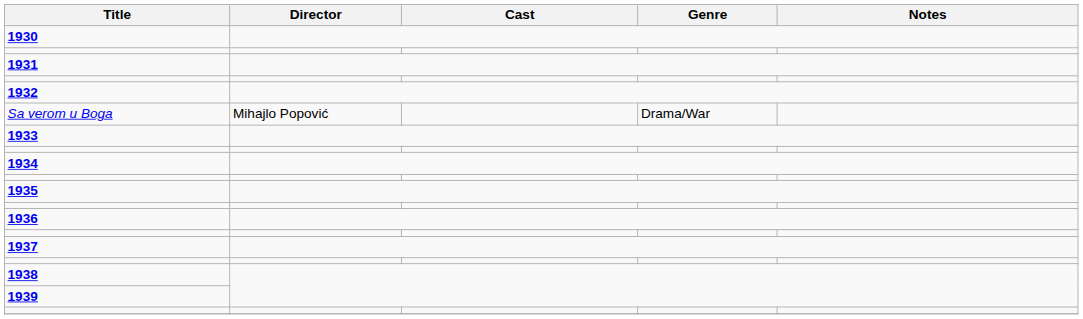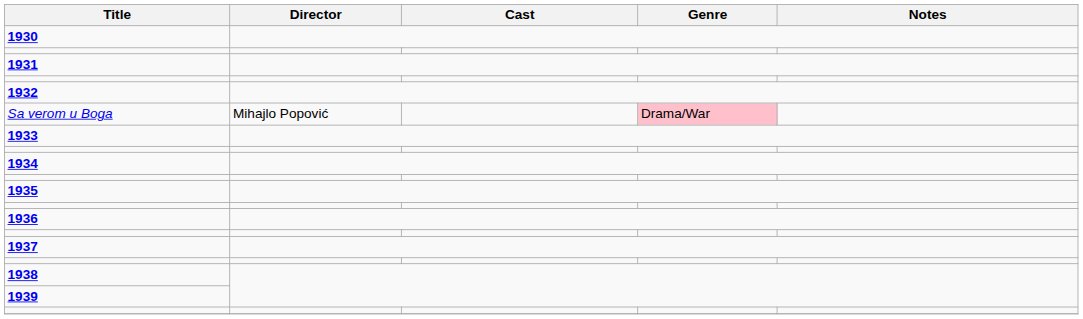Sa verom u Boga | Genre: no background -> pink background
